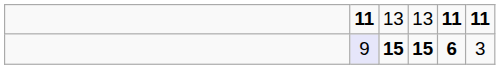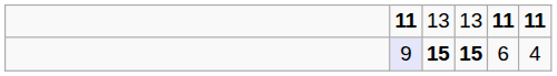row 2 | column 5: bold -> normal
row 2 | column 6: 3 -> 4
